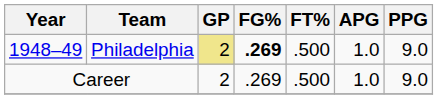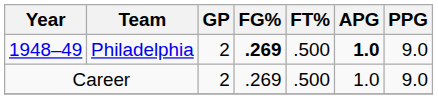1948–49 | GP: khaki background -> no background
1948–49 | APG: normal -> bold
